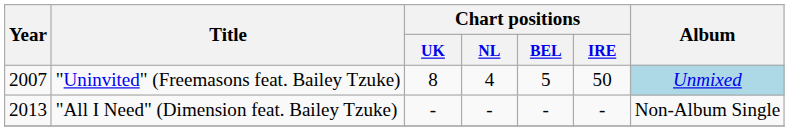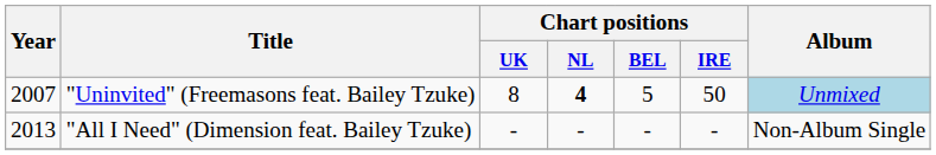"Uninvited" (Freemasons feat. Bailey Tzuke) | Chart positions / NL: normal -> bold
